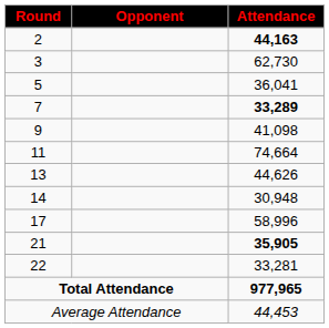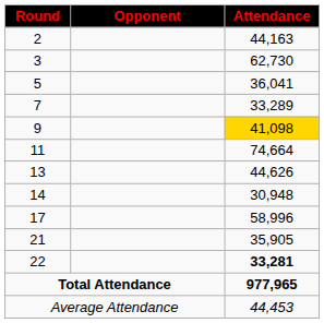2 | Attendance: bold -> normal
7 | Attendance: bold -> normal
9 | Attendance: no background -> gold background
21 | Attendance: bold -> normal
22 | Attendance: normal -> bold
